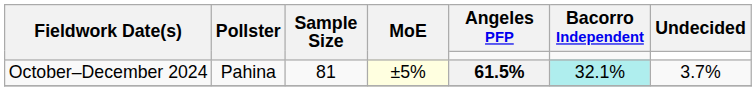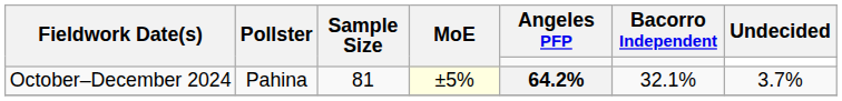October–December 2024 | Angeles PFP: 61.5% -> 64.2%
October–December 2024 | Bacorro Independent: paleturquoise background -> no background
